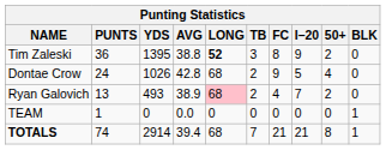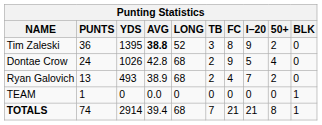Tim Zaleski | AVG: normal -> bold
Tim Zaleski | LONG: bold -> normal
Ryan Galovich | LONG: pink background -> no background
